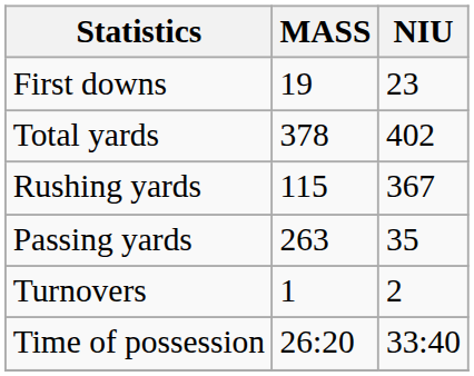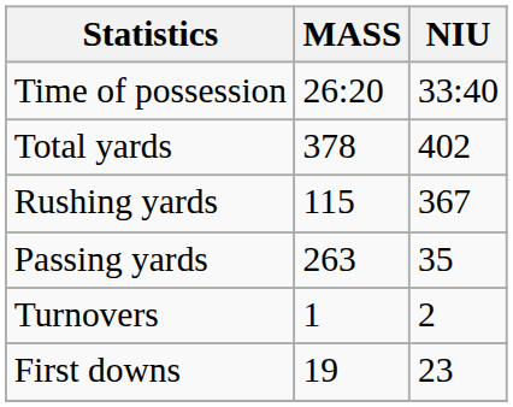rows swapped: First downs <-> Time of possession
